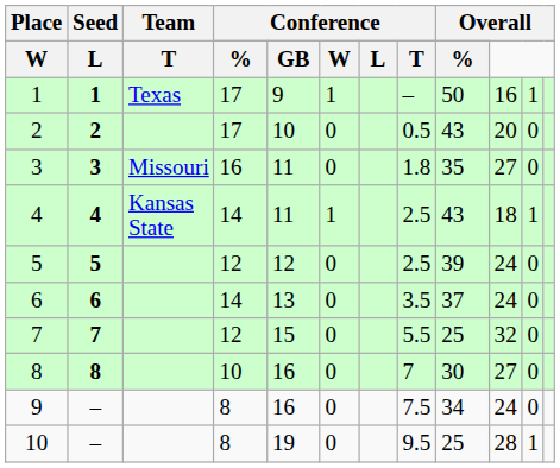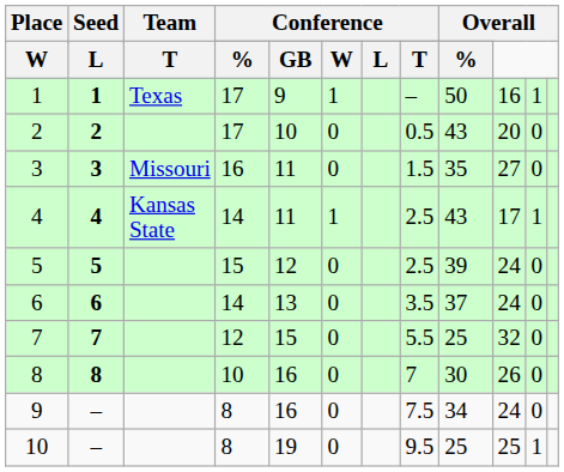row 5 | column 8: 1.8 -> 1.5
row 6 | column 10: 18 -> 17
row 7 | column 4: 12 -> 15
row 10 | column 10: 27 -> 26
row 12 | column 10: 28 -> 25
